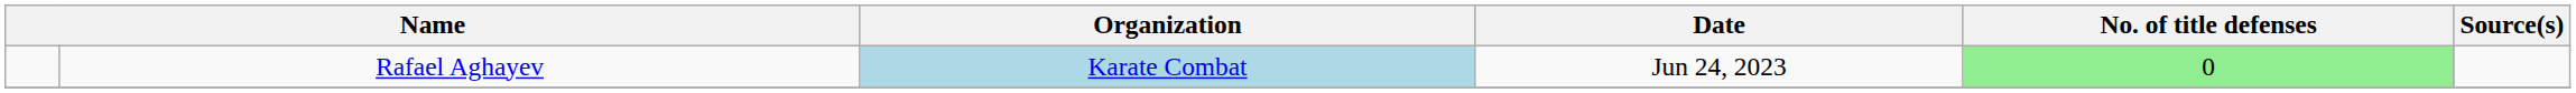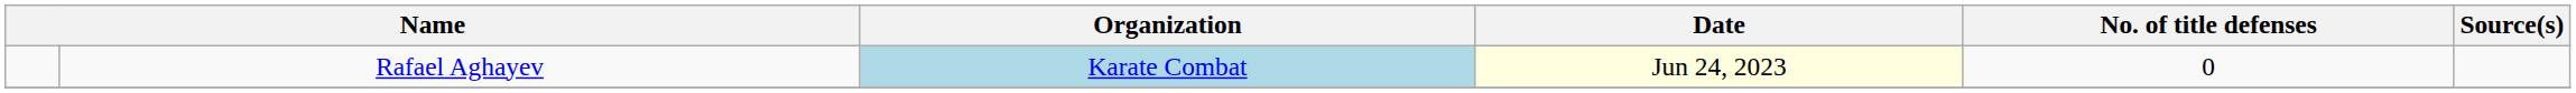Rafael Aghayev | Date: no background -> lightyellow background
Rafael Aghayev | No. of title defenses: lightgreen background -> no background
